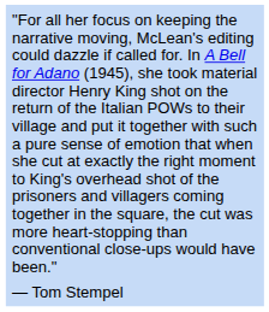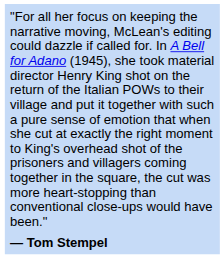row 2 | column 1: normal -> bold
